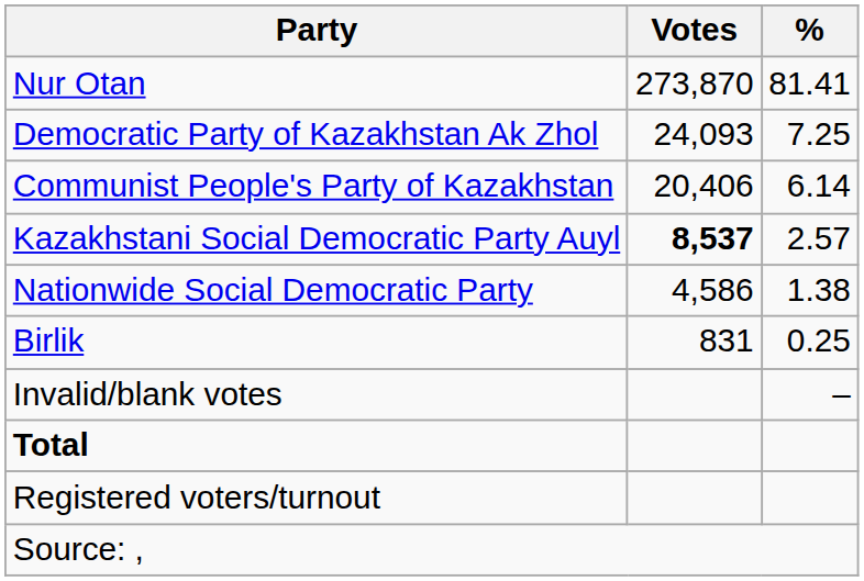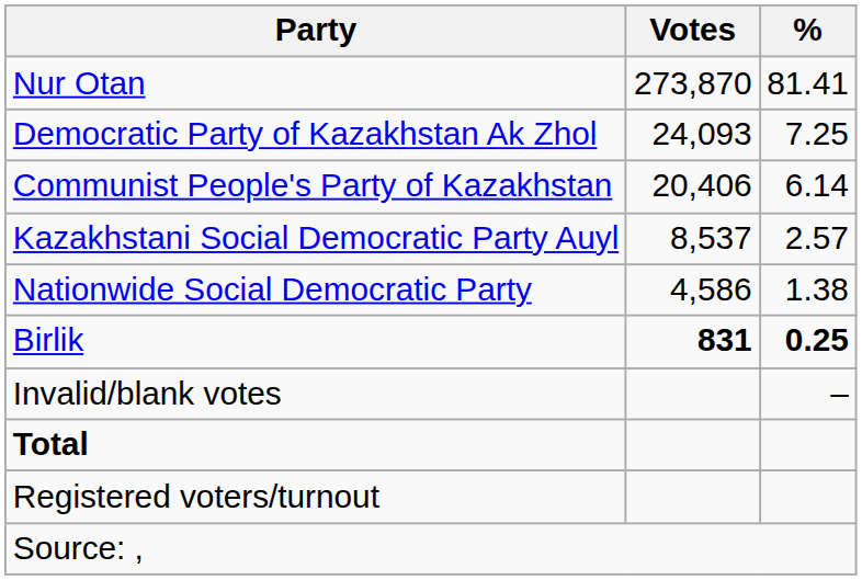Kazakhstani Social Democratic Party Auyl | Votes: bold -> normal
Birlik | Votes: normal -> bold
Birlik | %: normal -> bold
